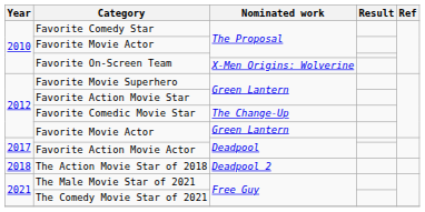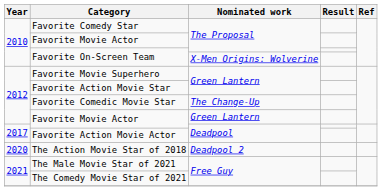The Action Movie Star of 2018 | Year: 2018 -> 2020
